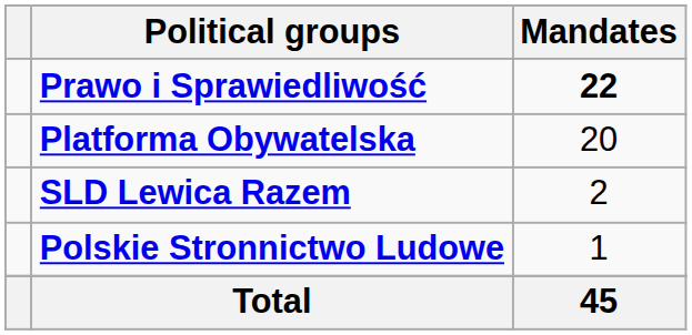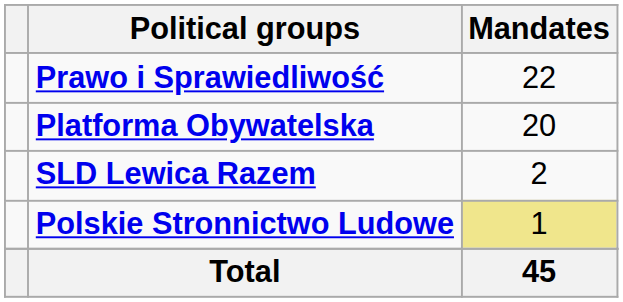Prawo i Sprawiedliwość | Mandates: bold -> normal
Polskie Stronnictwo Ludowe | Mandates: no background -> khaki background
